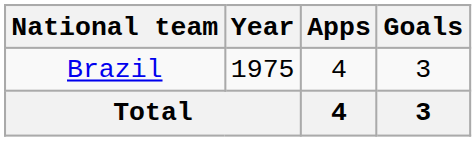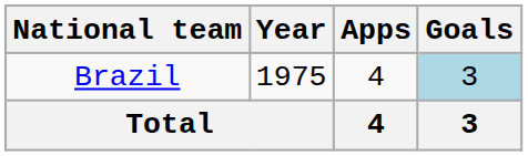Brazil | Goals: no background -> lightblue background
